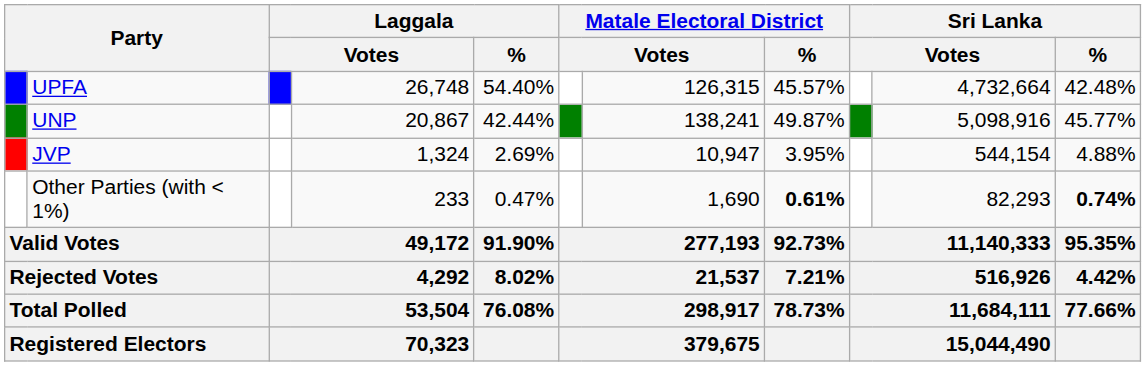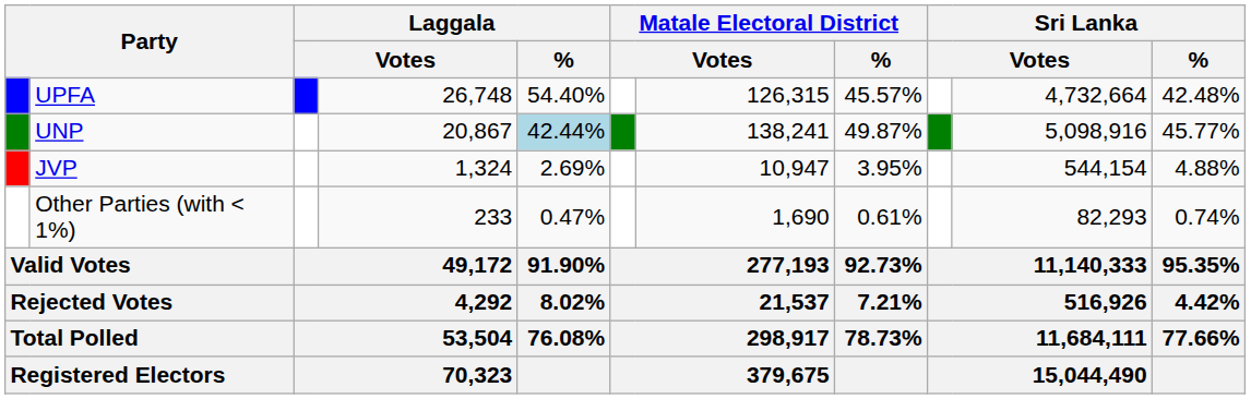UNP | Laggala / %: no background -> lightblue background
Other Parties (with < 1%) | Matale Electoral District / %: bold -> normal
Other Parties (with < 1%) | Sri Lanka / %: bold -> normal
